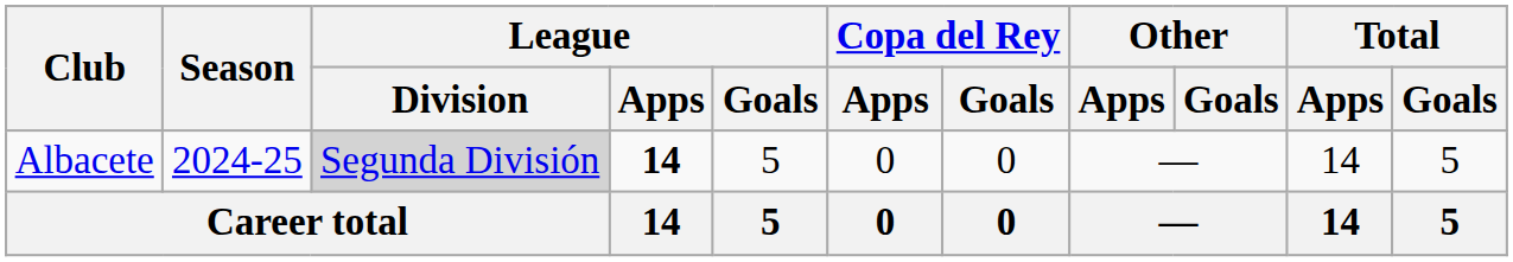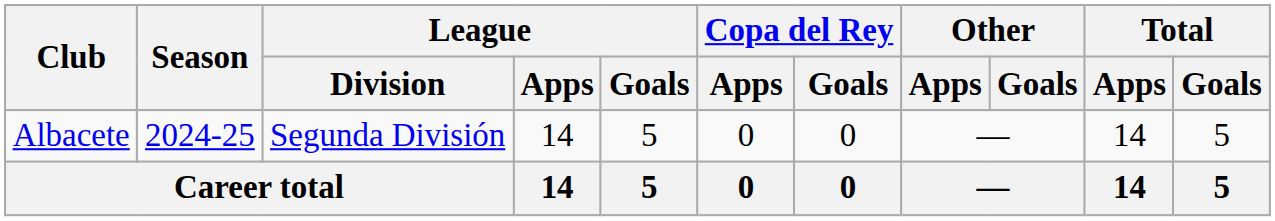Albacete | League / Division: lightgrey background -> no background
Albacete | League / Apps: bold -> normal
